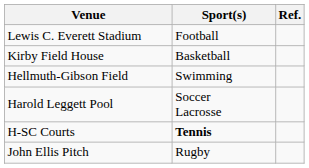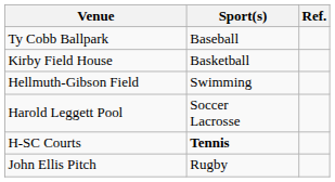- row: Lewis C. Everett Stadium | Football
+ row: Ty Cobb Ballpark | Baseball
